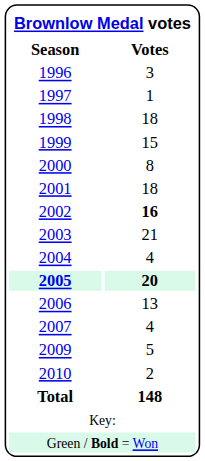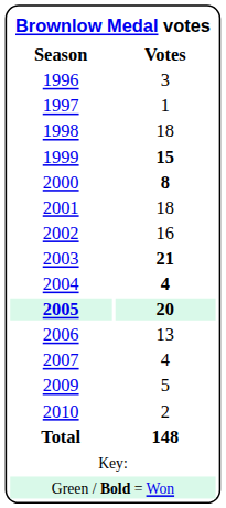1999 | Votes: normal -> bold
2000 | Votes: normal -> bold
2002 | Votes: bold -> normal
2003 | Votes: normal -> bold
2004 | Votes: normal -> bold
